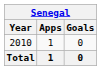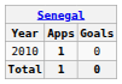2010 | Apps: normal -> bold
